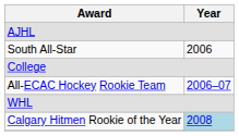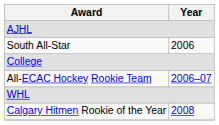Calgary Hitmen Rookie of the Year | Year: lightblue background -> no background
